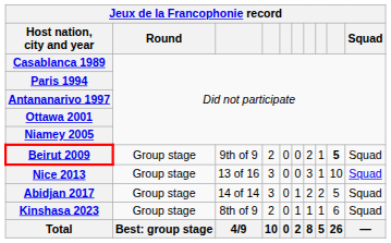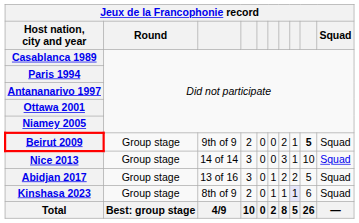Nice 2013 | column 3: 13 of 16 -> 14 of 14
Abidjan 2017 | column 3: 14 of 14 -> 13 of 16
Kinshasa 2023 | column 8: no background -> lavender background
